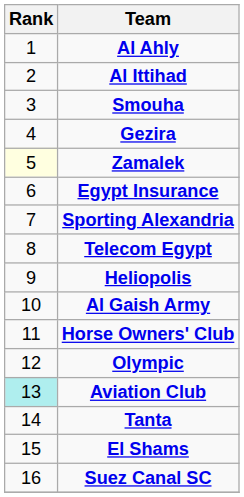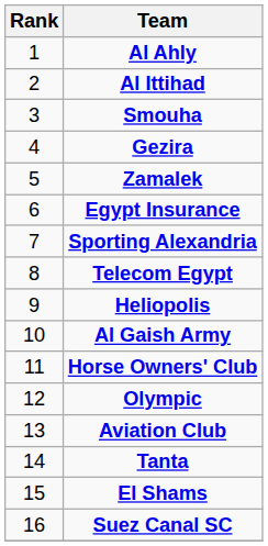Zamalek | Rank: lightyellow background -> no background
Aviation Club | Rank: paleturquoise background -> no background
